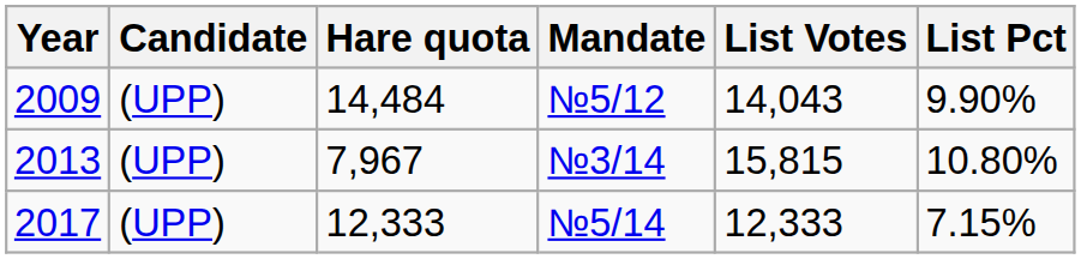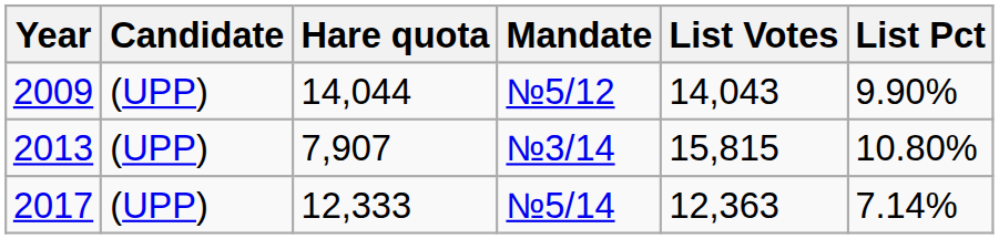2009 | Hare quota: 14,484 -> 14,044
2013 | Hare quota: 7,967 -> 7,907
2017 | List Votes: 12,333 -> 12,363
2017 | List Pct: 7.15% -> 7.14%
